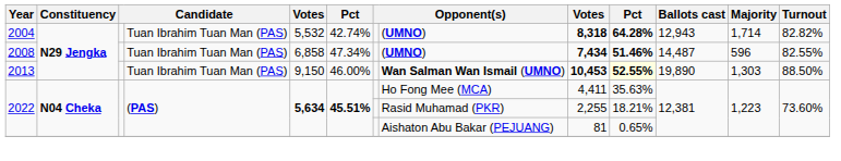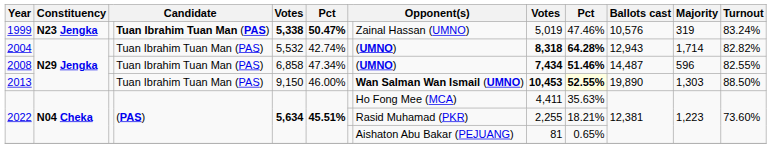+ row: 1999 | N23 Jengka | Tuan Ibrahim Tuan Man (PAS) | 5,338 | 50.47% | Zainal Hassan (UMNO) | 5,019 | 47.46% | 10,576 | 319 | 83.24%
